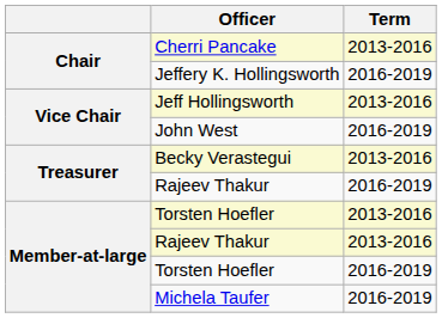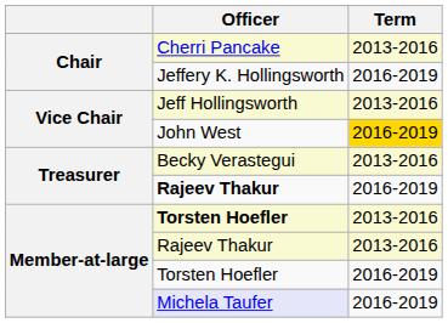John West | Term: no background -> gold background
Rajeev Thakur / 2016-2019 | Officer: normal -> bold
Torsten Hoefler / 2013-2016 | Officer: normal -> bold
Michela Taufer | Officer: no background -> lavender background
